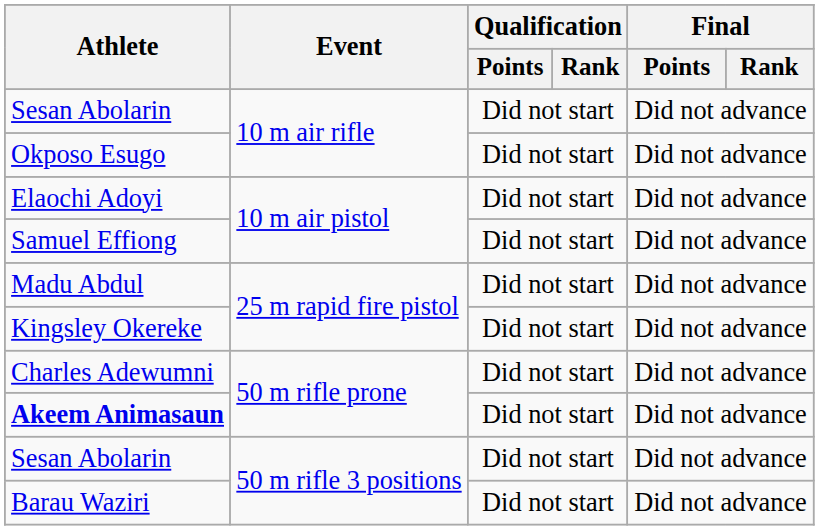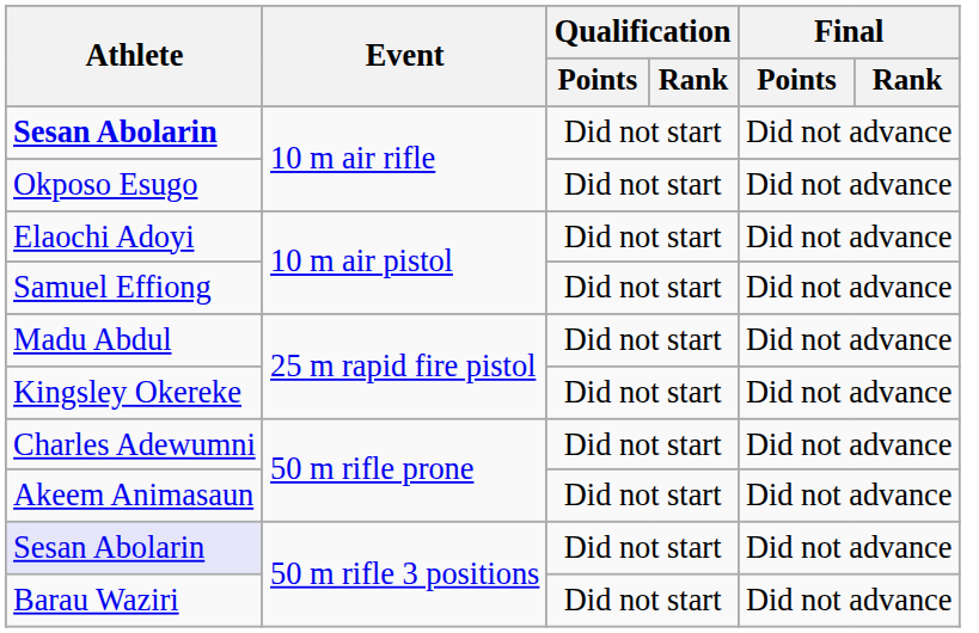Sesan Abolarin / 10 m air rifle | Athlete: normal -> bold
Akeem Animasaun | Athlete: bold -> normal
Sesan Abolarin / 50 m rifle 3 positions | Athlete: no background -> lavender background
